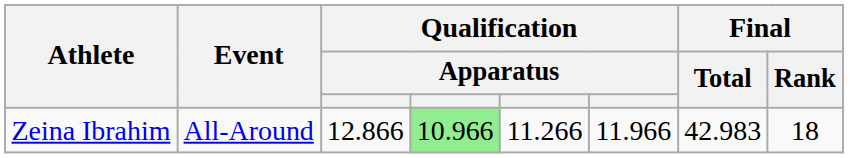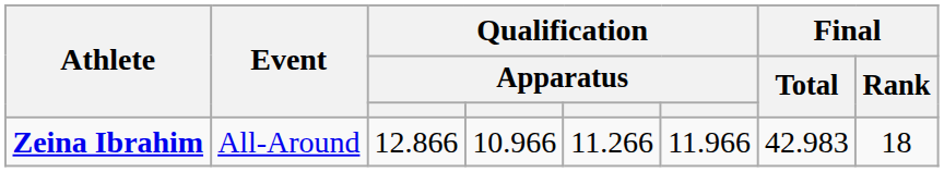row 4 | Athlete: normal -> bold
row 4 | column 4: lightgreen background -> no background
